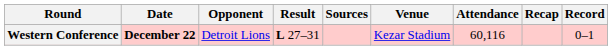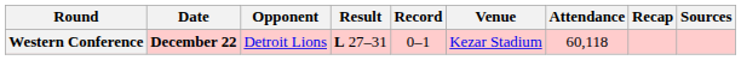columns swapped: Record <-> Sources
Western Conference | Attendance: 60,116 -> 60,118
